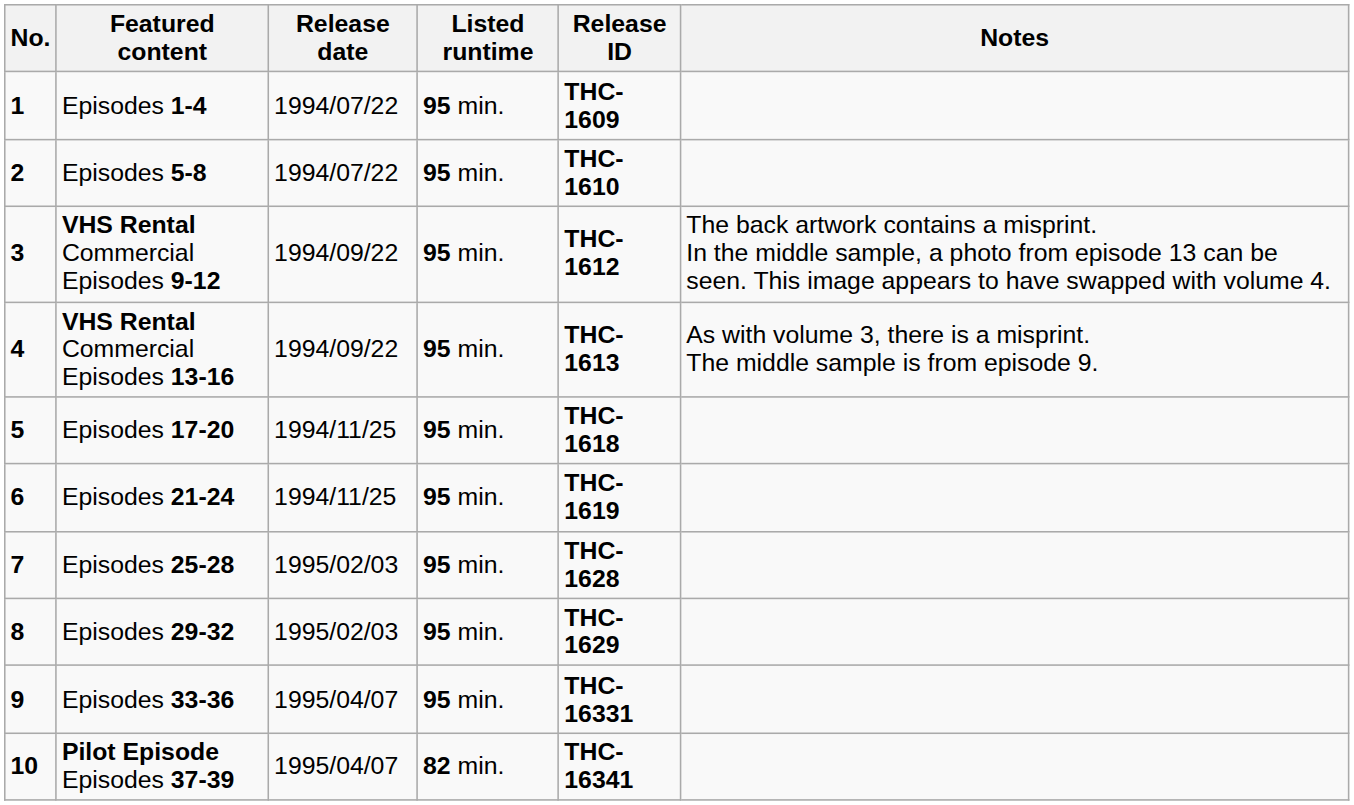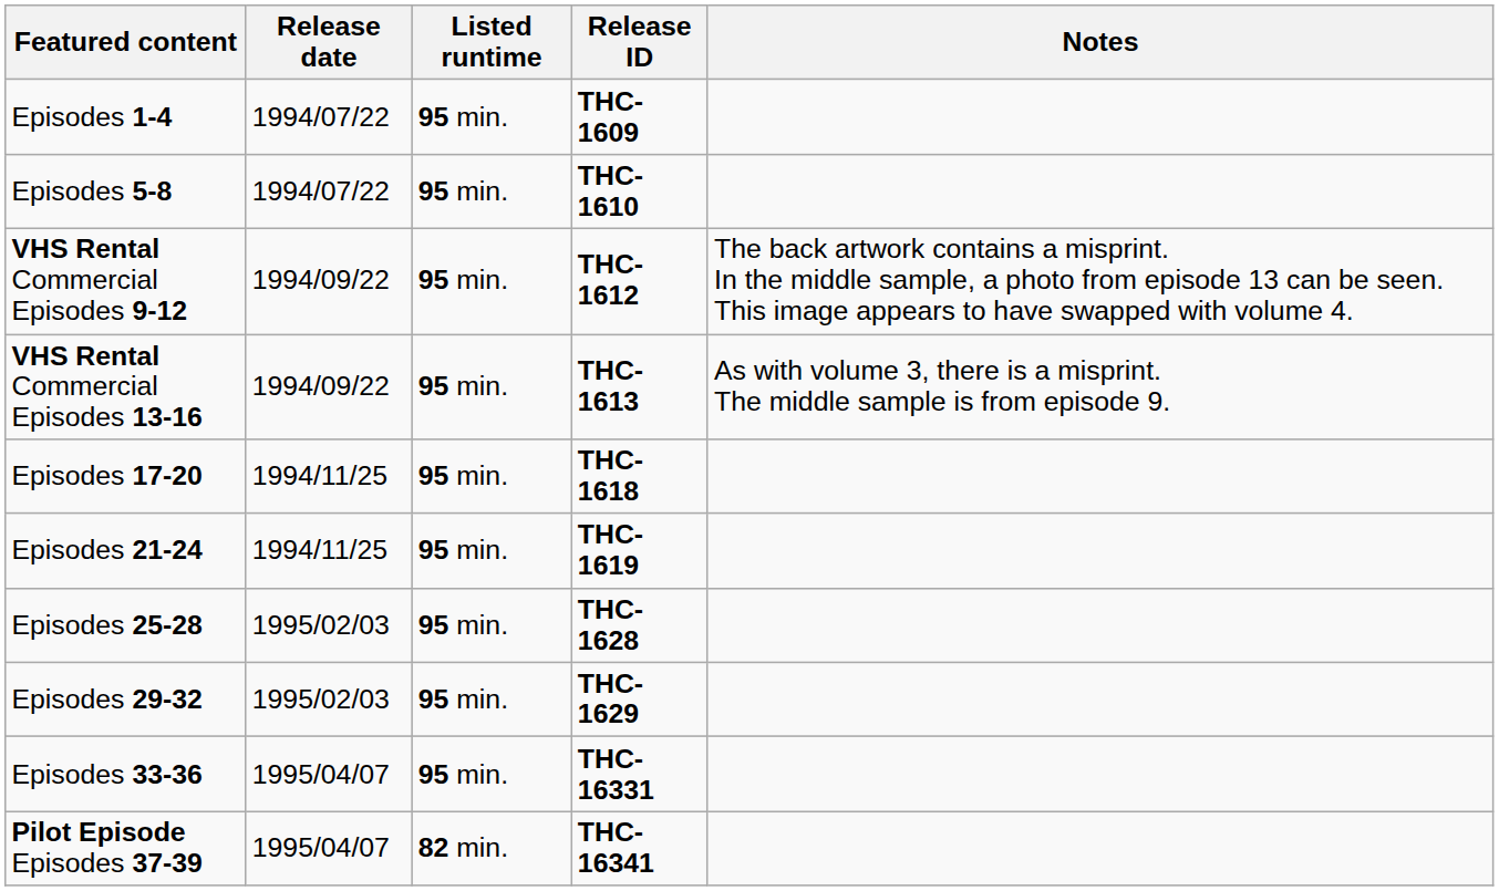- column: No. | 1 | 2 | 3 | 4 | 5 | 6 | 7 | 8 | 9 | 10
